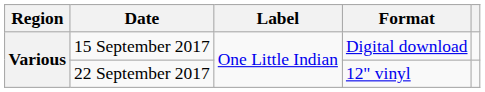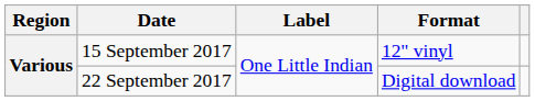15 September 2017 | Format: Digital download -> 12" vinyl
22 September 2017 | Format: 12" vinyl -> Digital download
